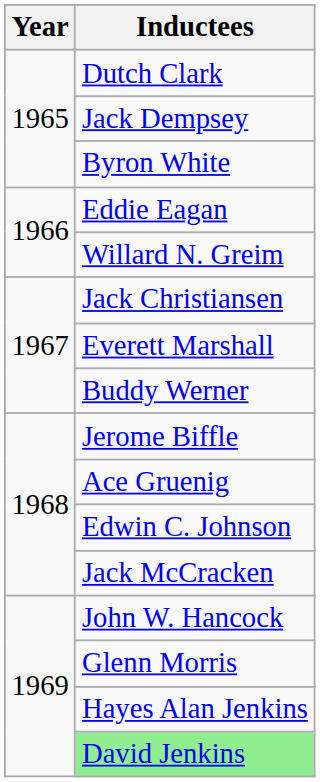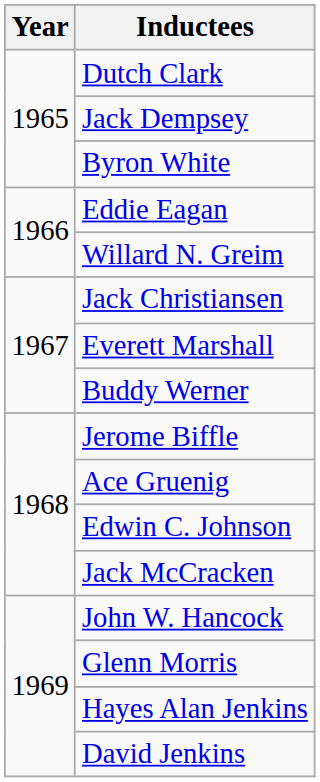David Jenkins | column 2: lightgreen background -> no background
